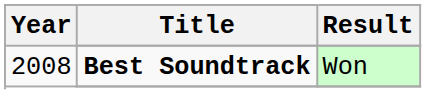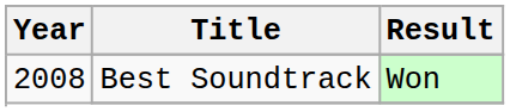Best Soundtrack | Title: bold -> normal
